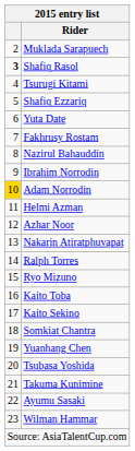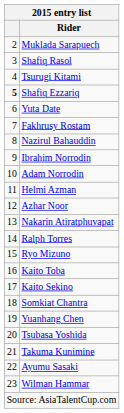Shafiq Rasol | column 1: bold -> normal
Shafiq Ezzariq | column 1: normal -> bold
Adam Norrodin | column 1: gold background -> no background
